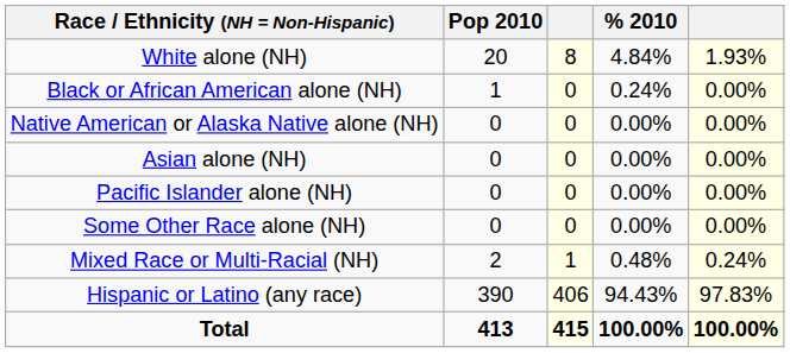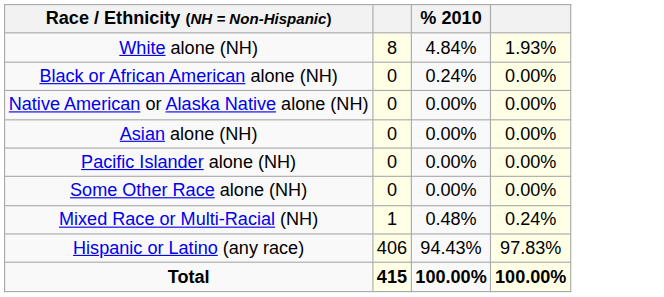- column: Pop 2010 | 20 | 1 | 0 | 0 | 0 | 0 | 2 | 390 | 413
